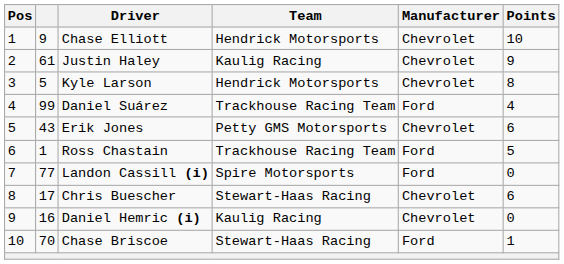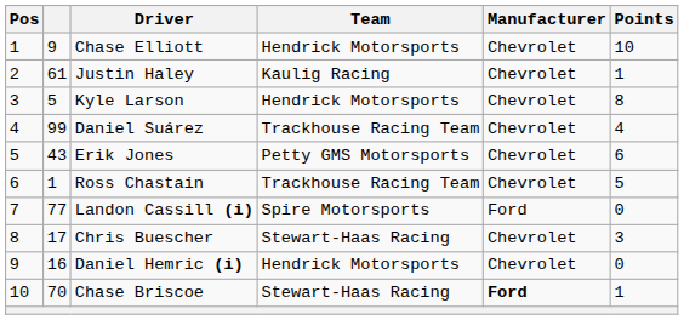Justin Haley | Points: 9 -> 1
Daniel Suárez | Manufacturer: Ford -> Chevrolet
Ross Chastain | Manufacturer: Ford -> Chevrolet
Chris Buescher | Points: 6 -> 3
Daniel Hemric (i) | Team: Kaulig Racing -> Hendrick Motorsports
Chase Briscoe | Manufacturer: normal -> bold
